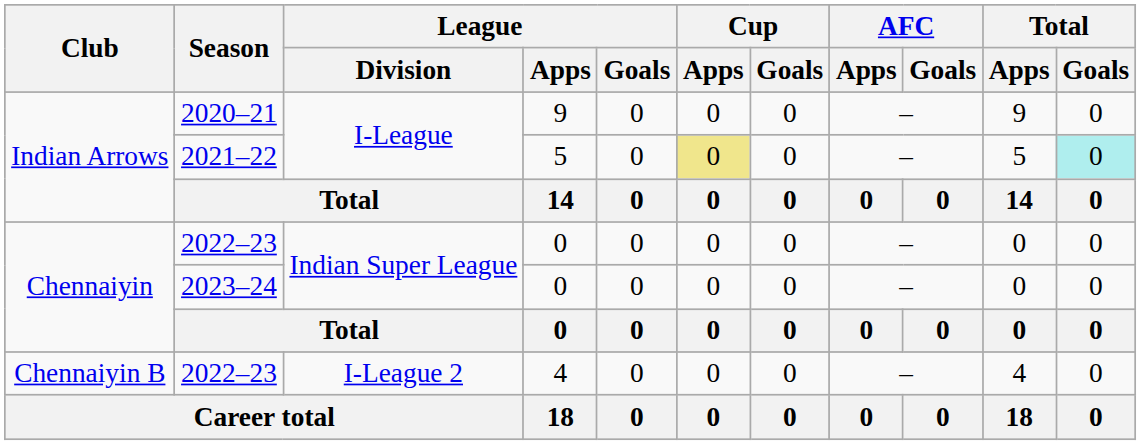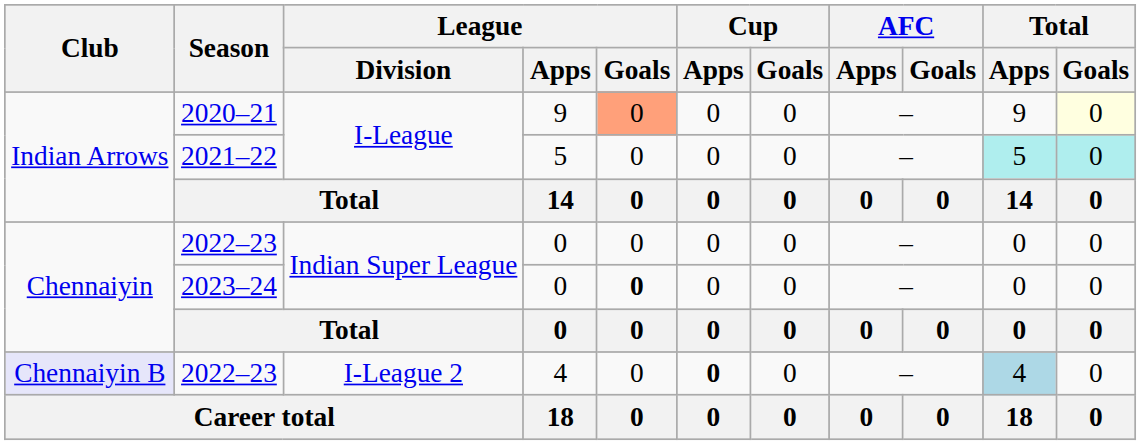2020–21 | League / Goals: no background -> lightsalmon background
2020–21 | Total / Goals: no background -> lightyellow background
2021–22 | Cup / Apps: khaki background -> no background
2021–22 | Total / Apps: no background -> paleturquoise background
2023–24 | League / Goals: normal -> bold
2022–23 / 4 | Club: no background -> lavender background
2022–23 / 4 | Cup / Apps: normal -> bold
2022–23 / 4 | Total / Apps: no background -> lightblue background
